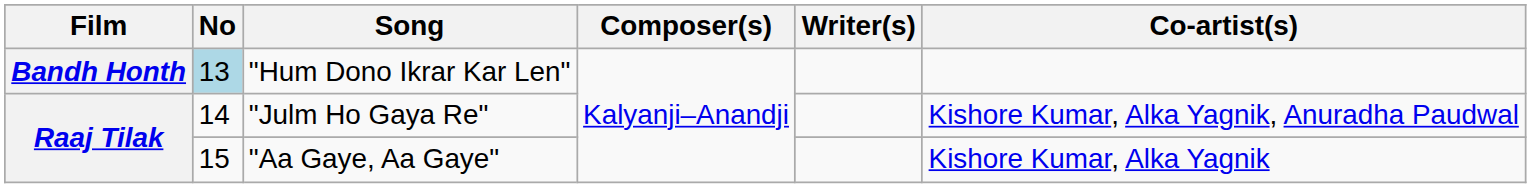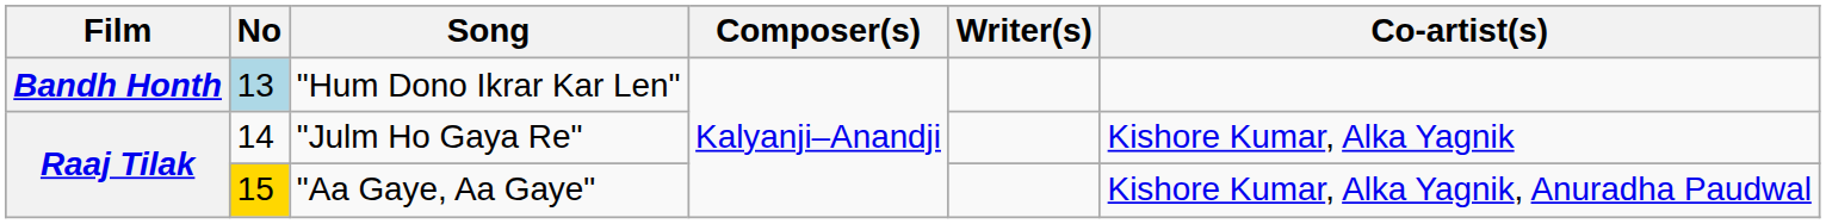"Julm Ho Gaya Re" | Co-artist(s): Kishore Kumar, Alka Yagnik, Anuradha Paudwal -> Kishore Kumar, Alka Yagnik
"Aa Gaye, Aa Gaye" | No: no background -> gold background
"Aa Gaye, Aa Gaye" | Co-artist(s): Kishore Kumar, Alka Yagnik -> Kishore Kumar, Alka Yagnik, Anuradha Paudwal
